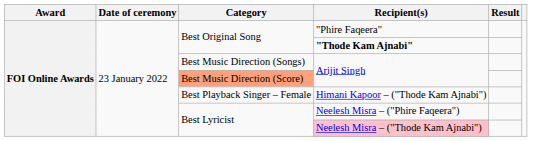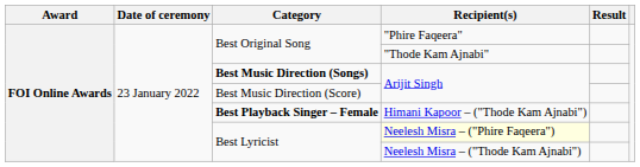"Thode Kam Ajnabi" | Recipient(s): bold -> normal
Best Music Direction (Songs) / Arijit Singh | Category: normal -> bold
Best Music Direction (Score) / Arijit Singh | Category: lightsalmon background -> no background
Himani Kapoor – ("Thode Kam Ajnabi") | Category: normal -> bold
Neelesh Misra – ("Phire Faqeera") | Recipient(s): no background -> lightyellow background
Neelesh Misra – ("Thode Kam Ajnabi") | Recipient(s): pink background -> no background
